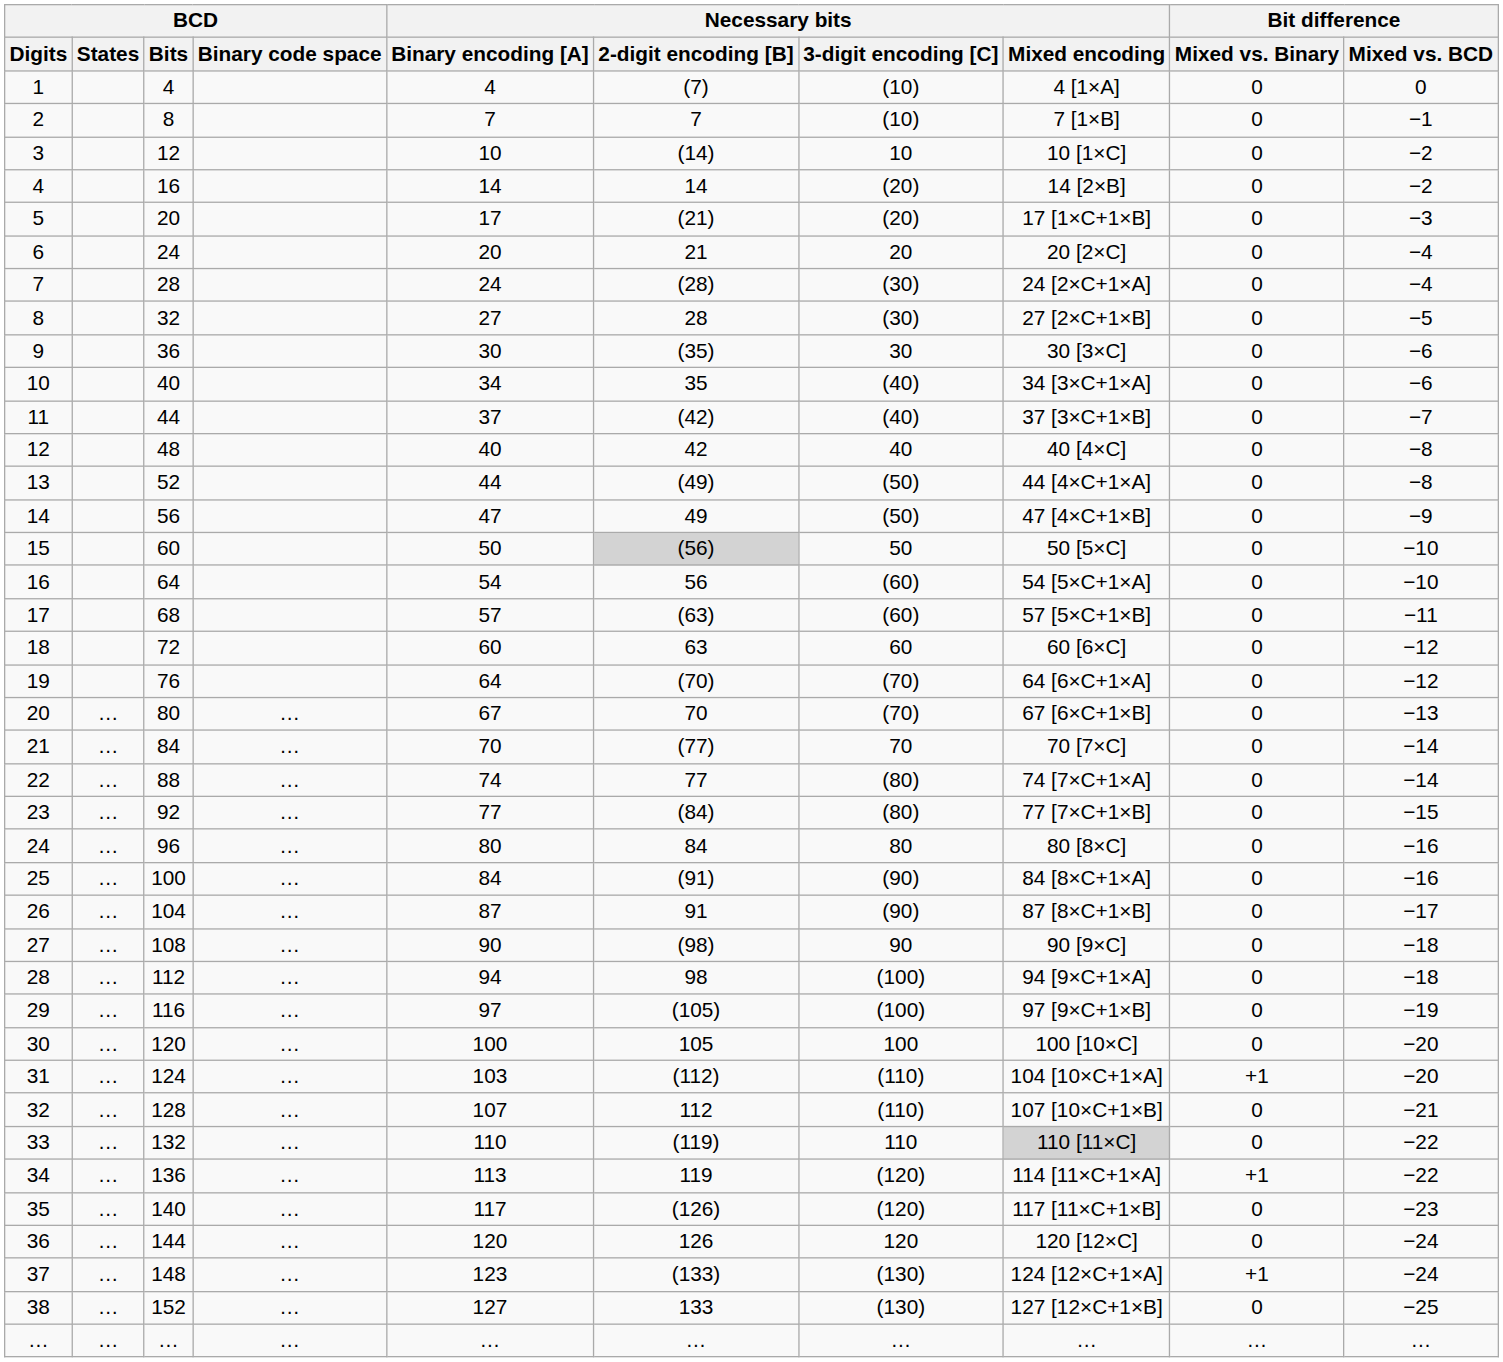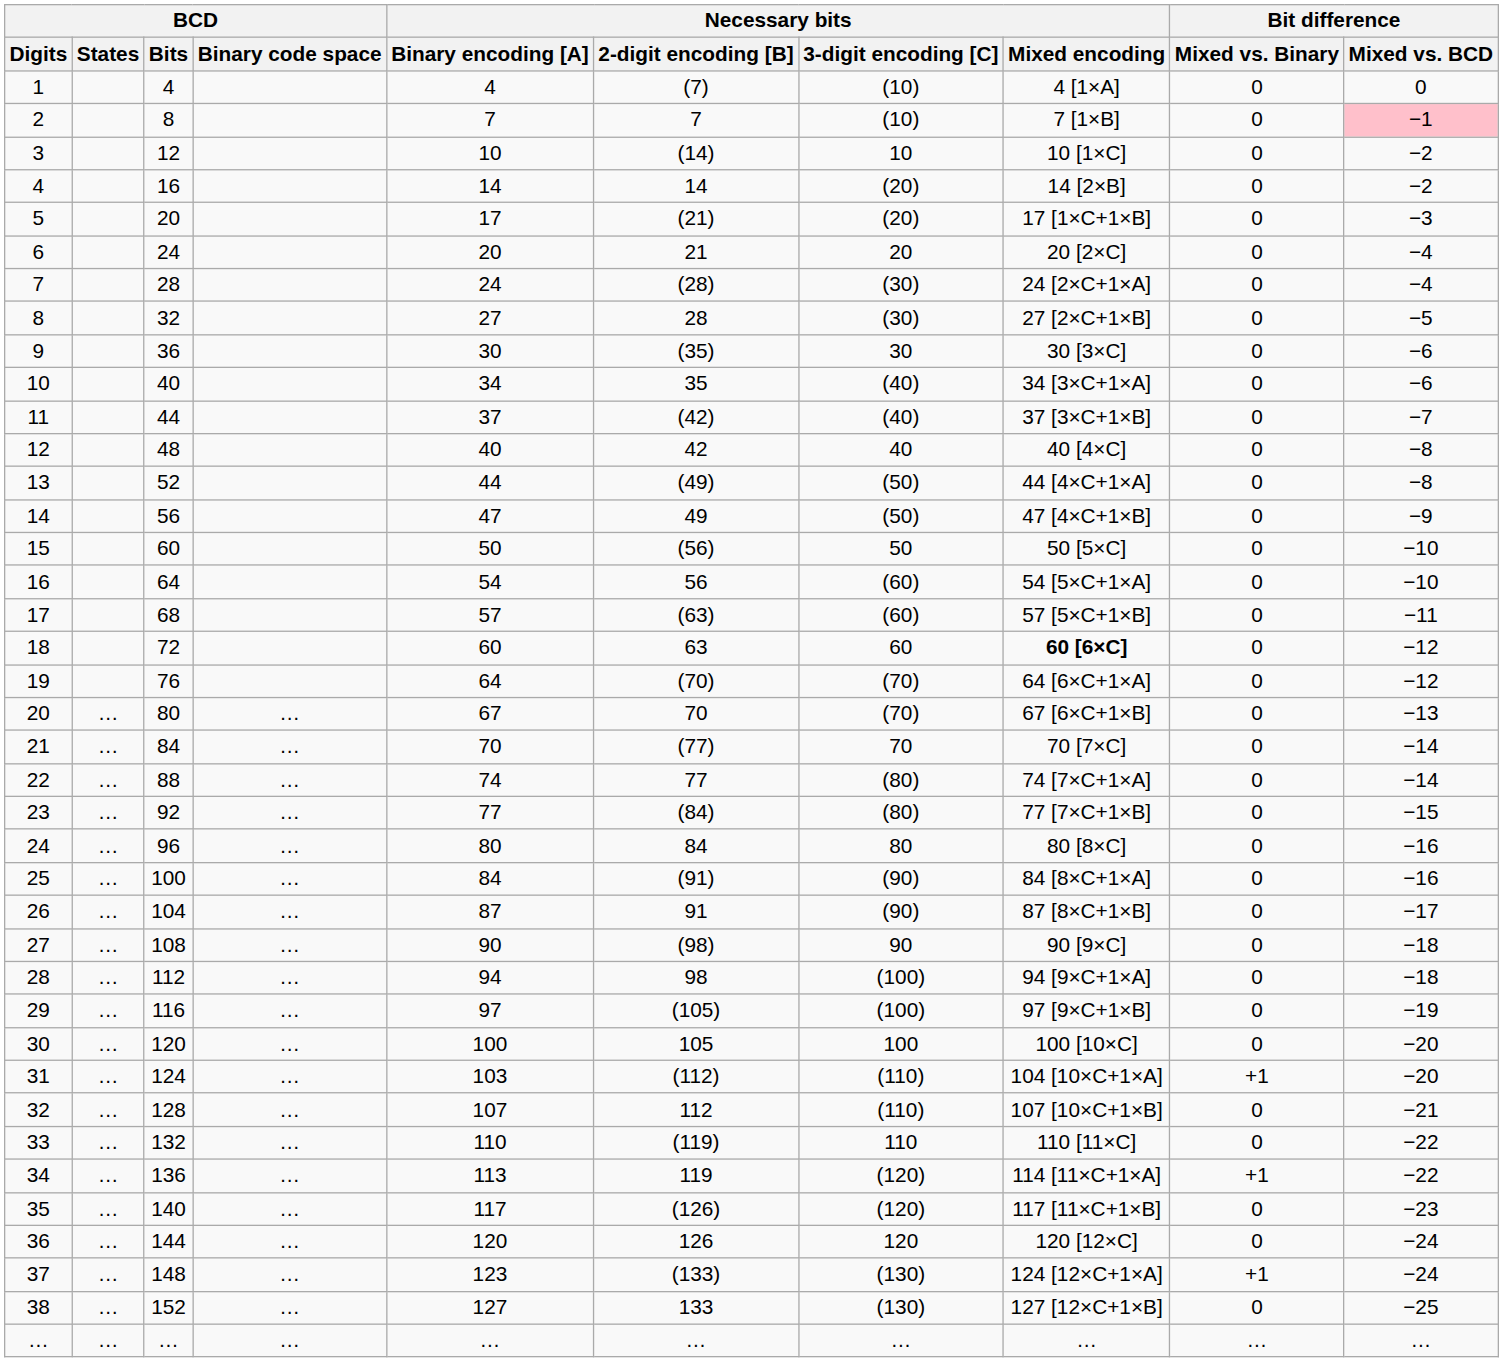2 | Bit difference / Mixed vs. BCD: no background -> pink background
15 | Necessary bits / 2-digit encoding [B]: lightgrey background -> no background
18 | Necessary bits / Mixed encoding: normal -> bold
33 | Necessary bits / Mixed encoding: lightgrey background -> no background
